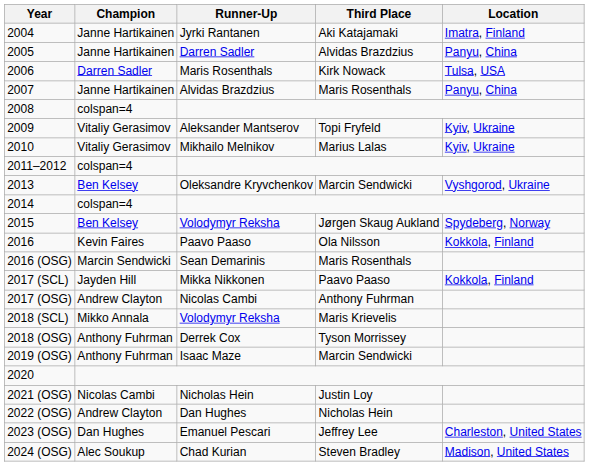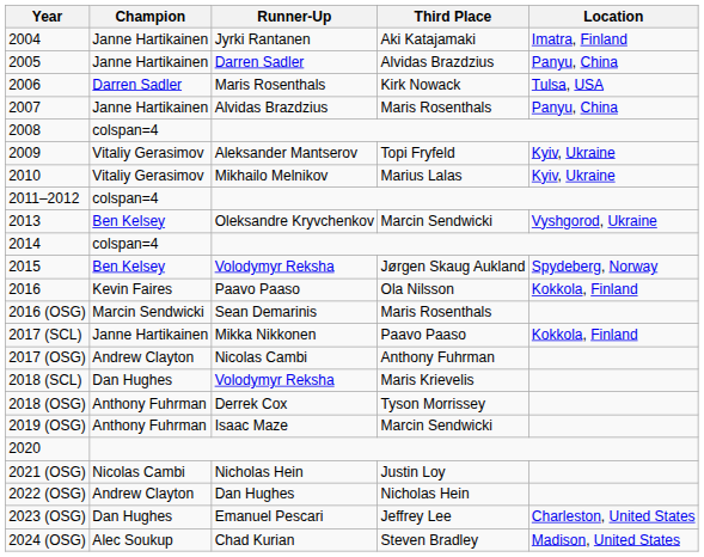2017 (SCL) | Champion: Jayden Hill -> Janne Hartikainen
2018 (SCL) | Champion: Mikko Annala -> Dan Hughes
